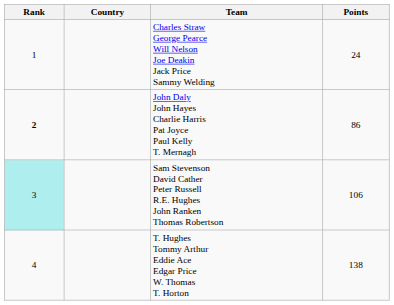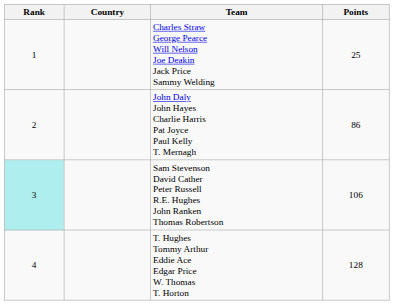row 2 | Points: 24 -> 25
row 3 | Rank: bold -> normal
row 5 | Points: 138 -> 128
